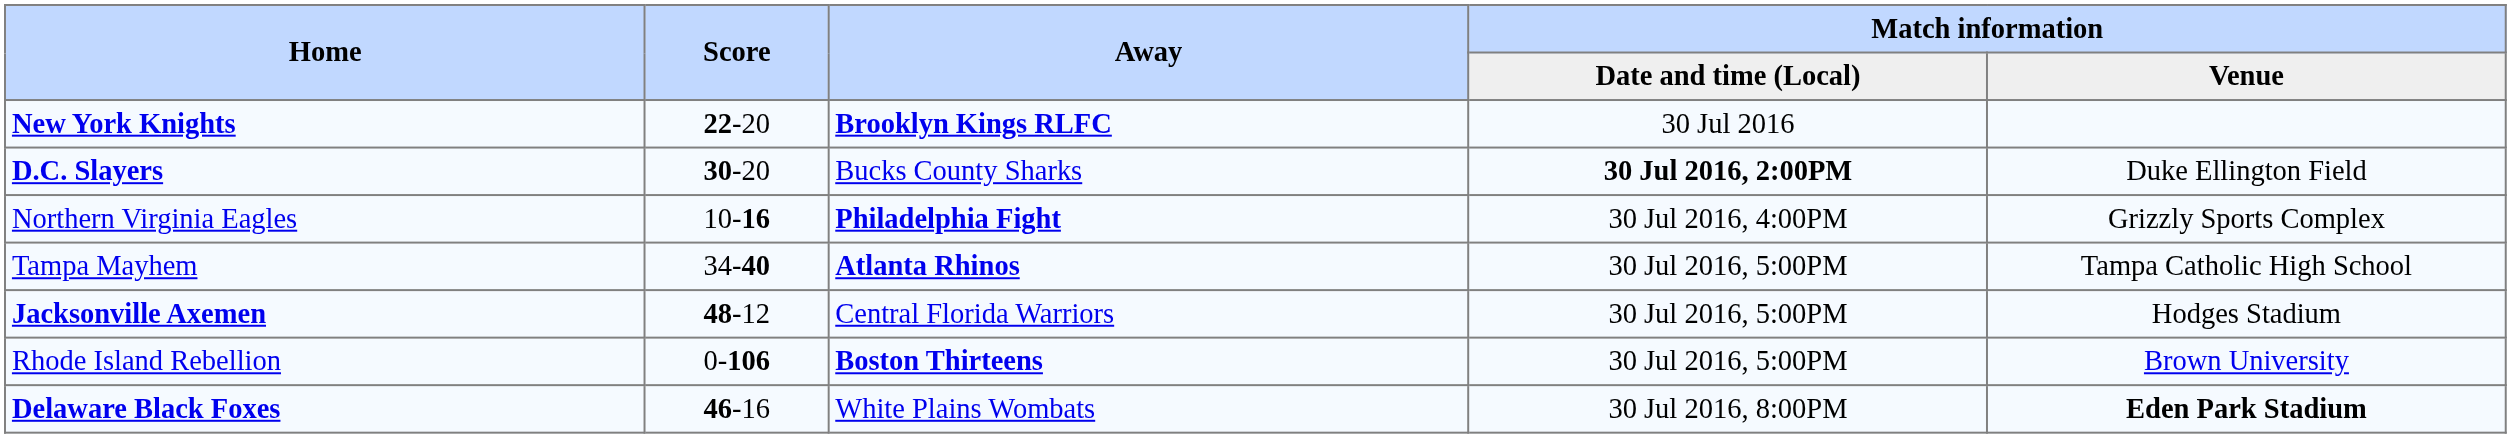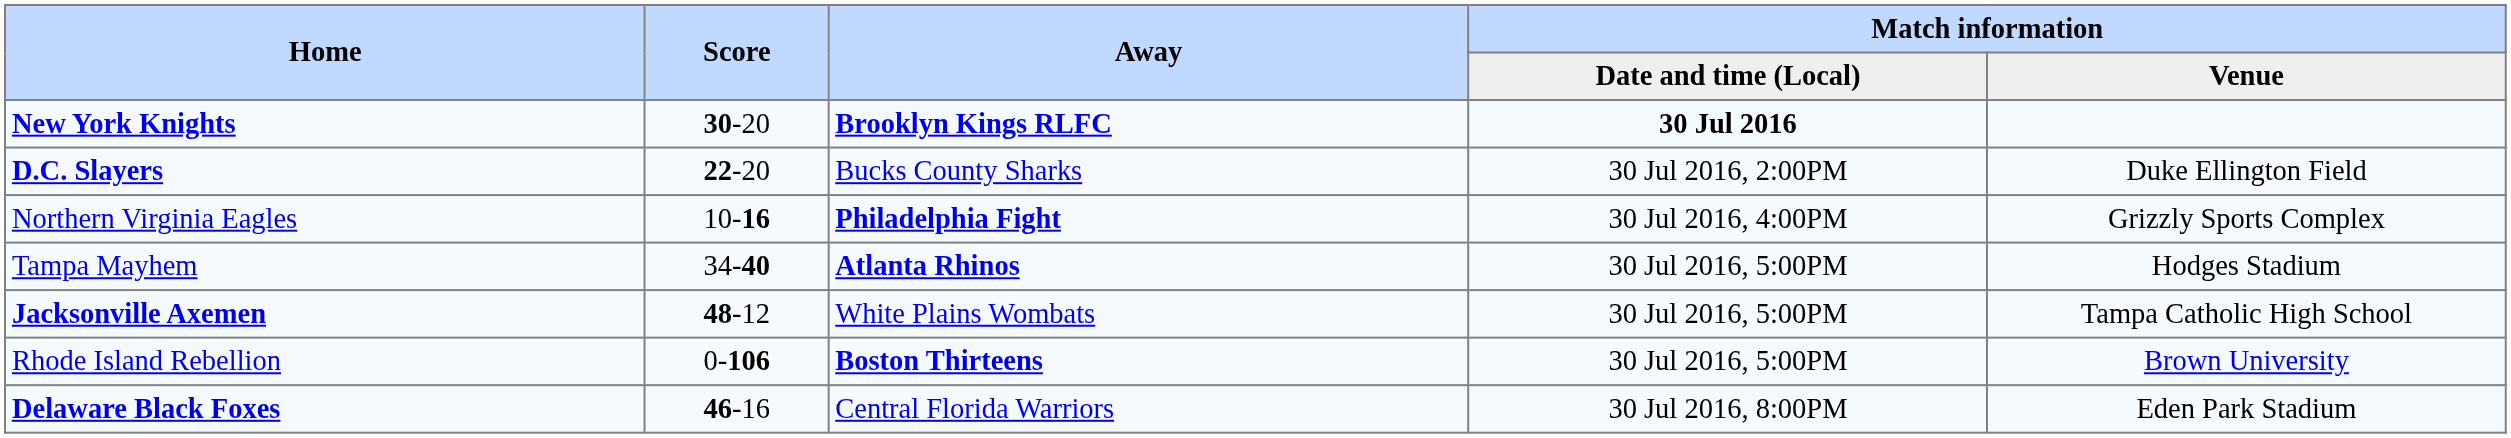New York Knights | Score: 22-20 -> 30-20
New York Knights | Match information / Date and time (Local): normal -> bold
D.C. Slayers | Score: 30-20 -> 22-20
D.C. Slayers | Match information / Date and time (Local): bold -> normal
Tampa Mayhem | Match information / Venue: Tampa Catholic High School -> Hodges Stadium
Jacksonville Axemen | Away: Central Florida Warriors -> White Plains Wombats
Jacksonville Axemen | Match information / Venue: Hodges Stadium -> Tampa Catholic High School
Delaware Black Foxes | Away: White Plains Wombats -> Central Florida Warriors
Delaware Black Foxes | Match information / Venue: bold -> normal
